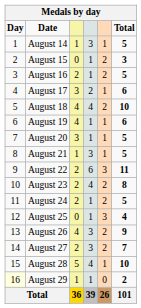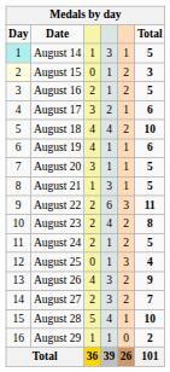August 14 | Day: no background -> paleturquoise background
August 15 | Day: no background -> lightyellow background
August 29 | Day: lightyellow background -> no background
